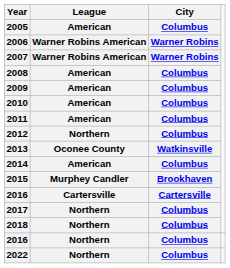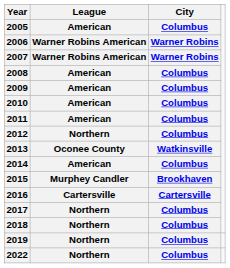row 16 | column 1: 2016 -> 2019
